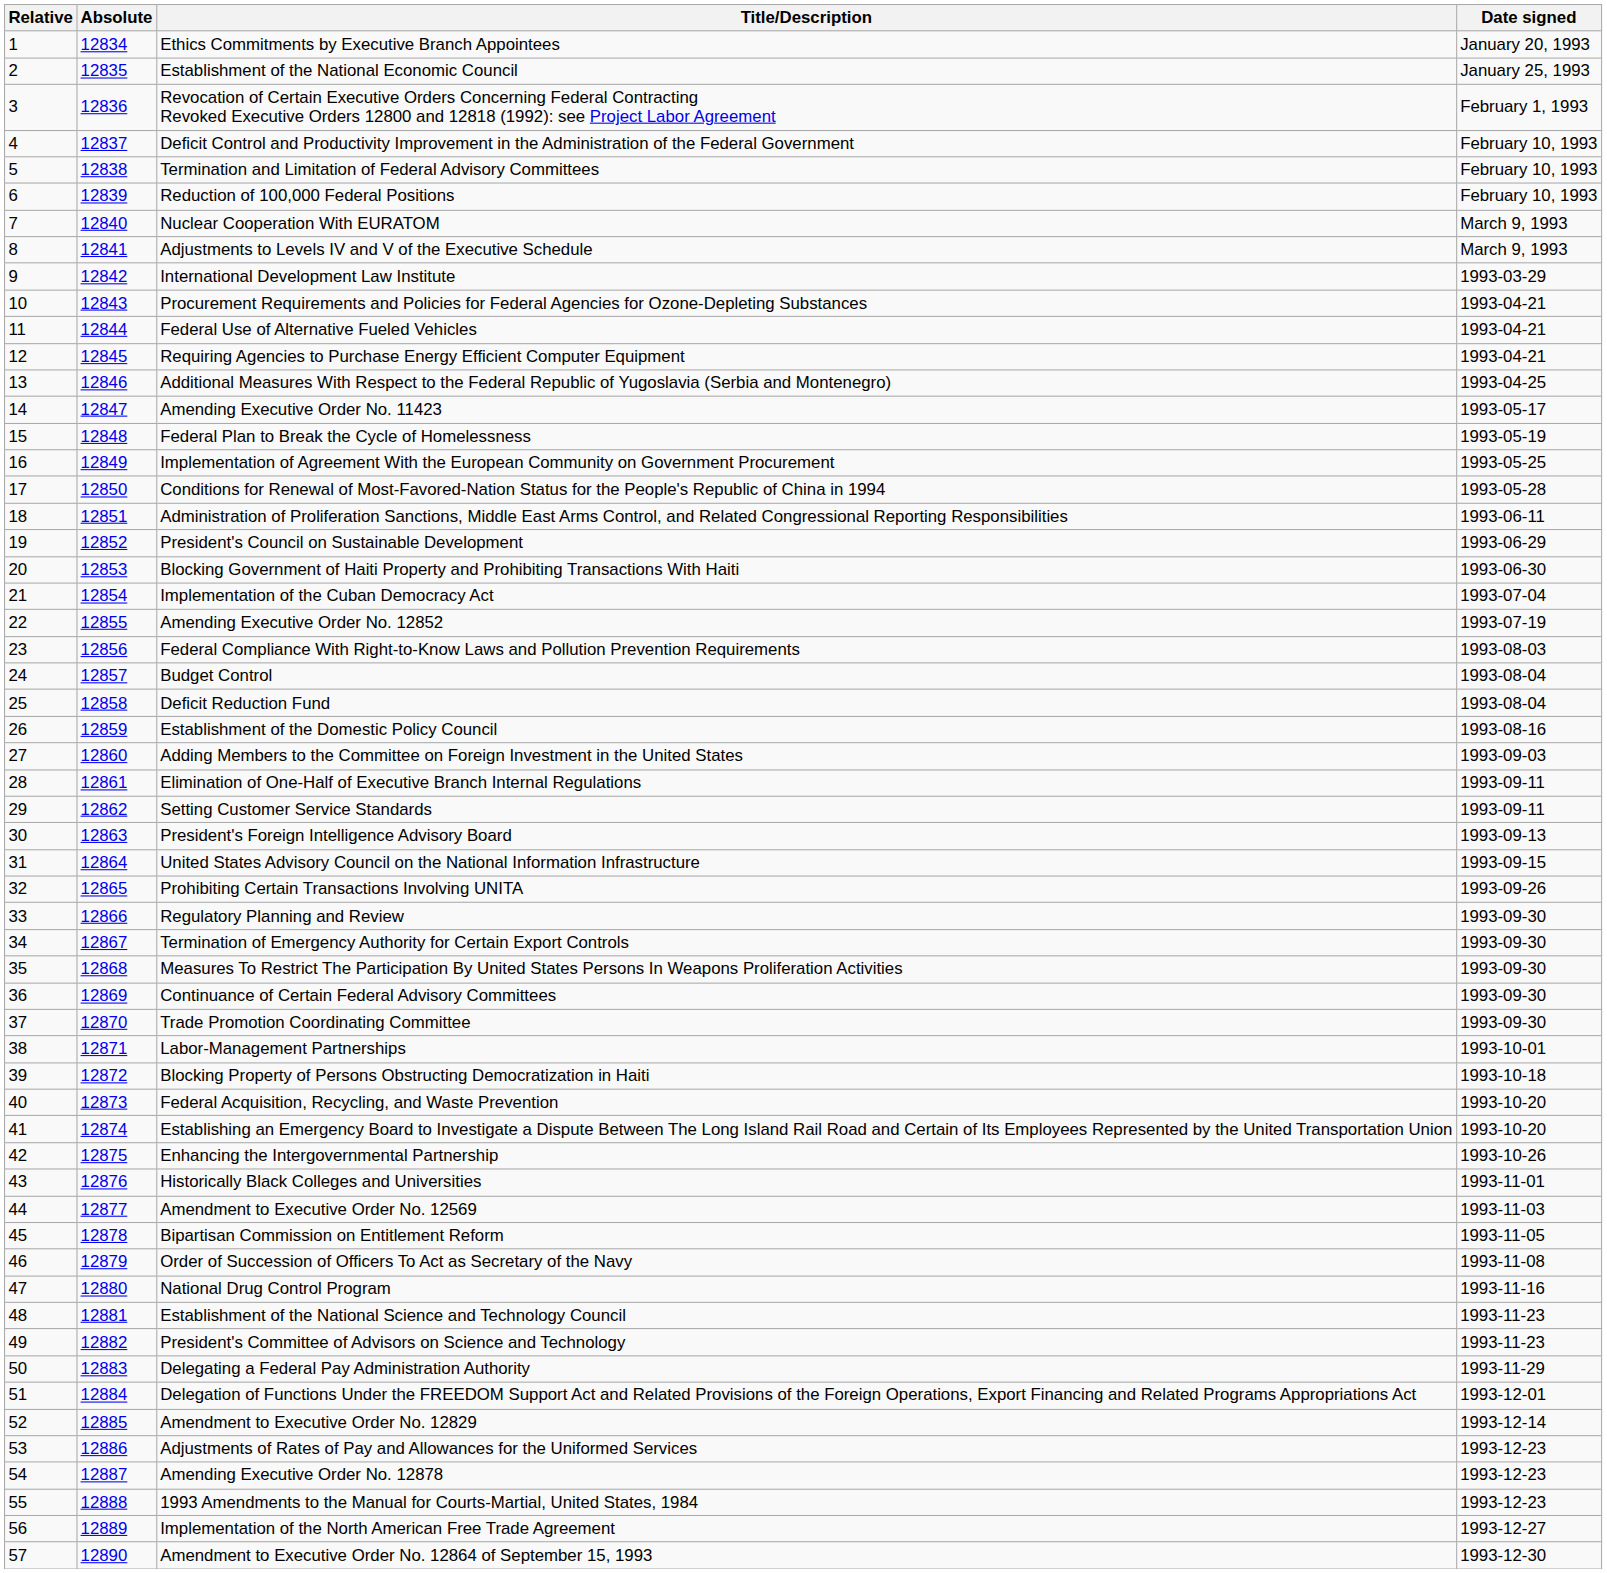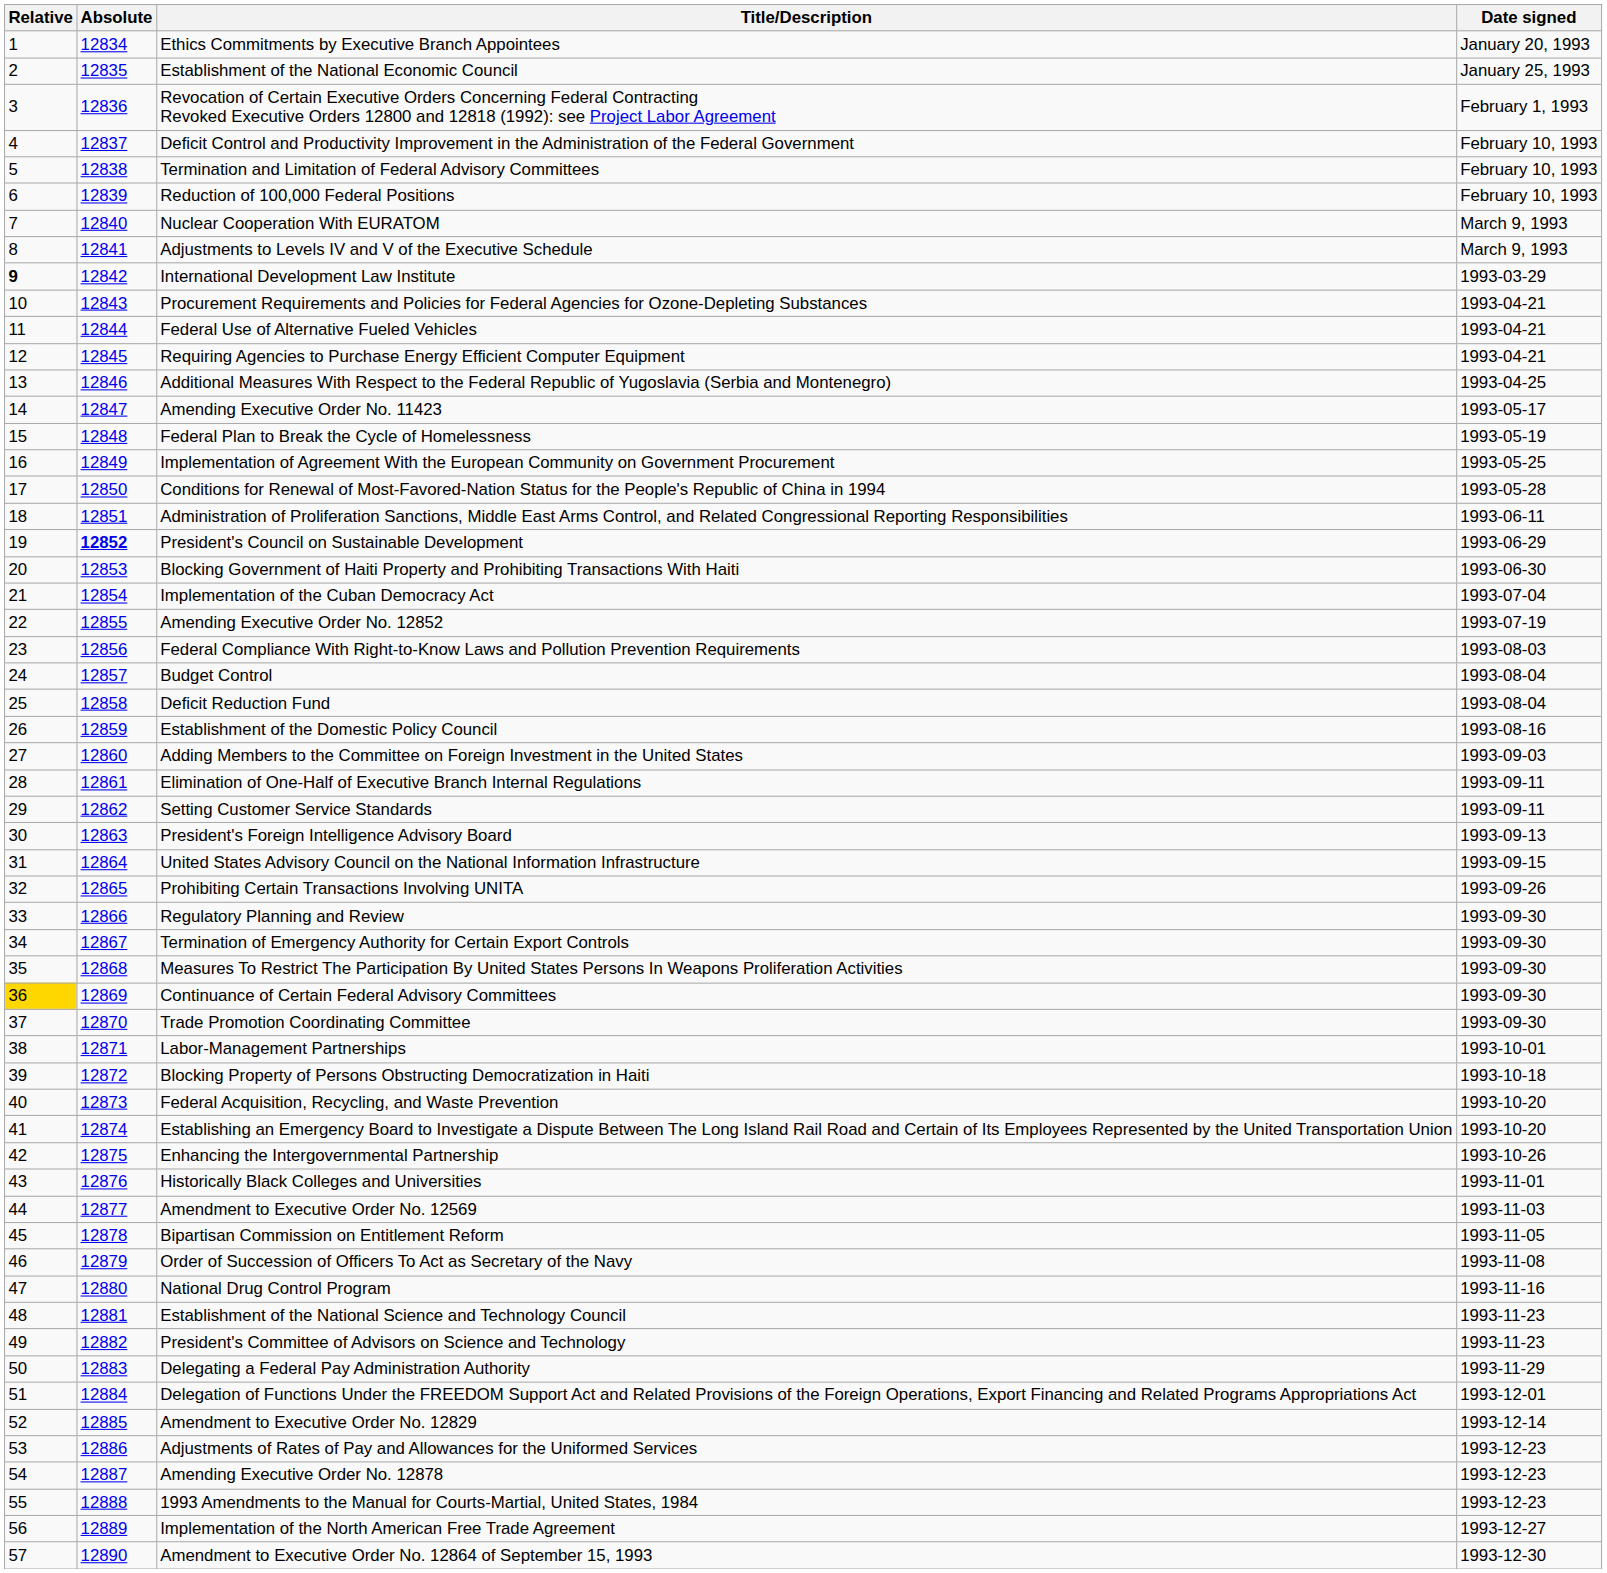International Development Law Institute | Relative: normal -> bold
President's Council on Sustainable Development | Absolute: normal -> bold
Continuance of Certain Federal Advisory Committees | Relative: no background -> gold background
